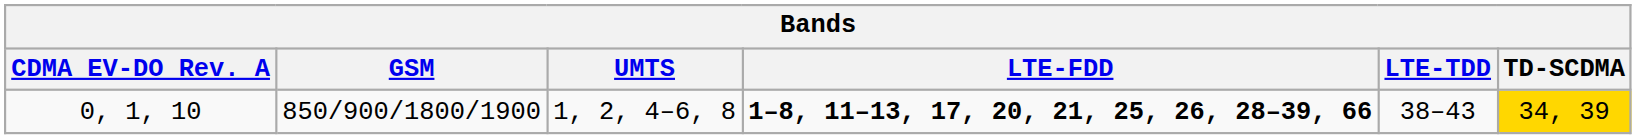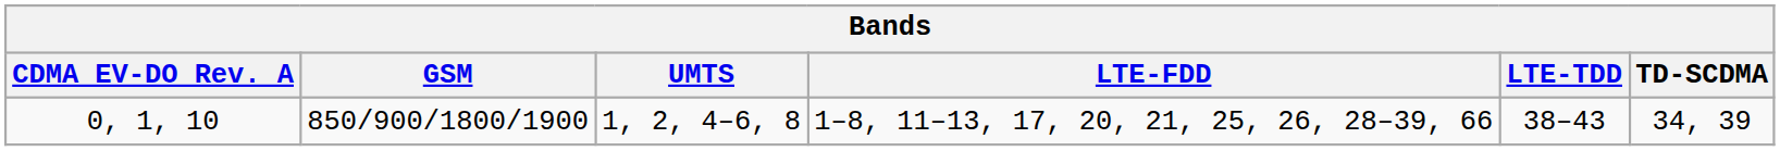0, 1, 10 | LTE-FDD: bold -> normal
0, 1, 10 | TD-SCDMA: gold background -> no background
